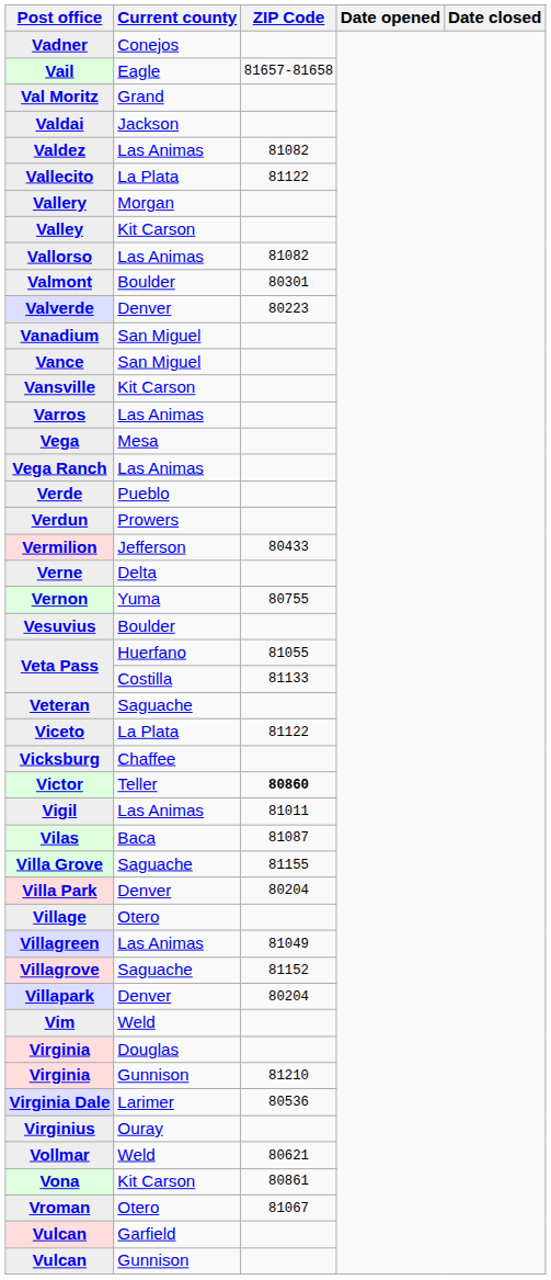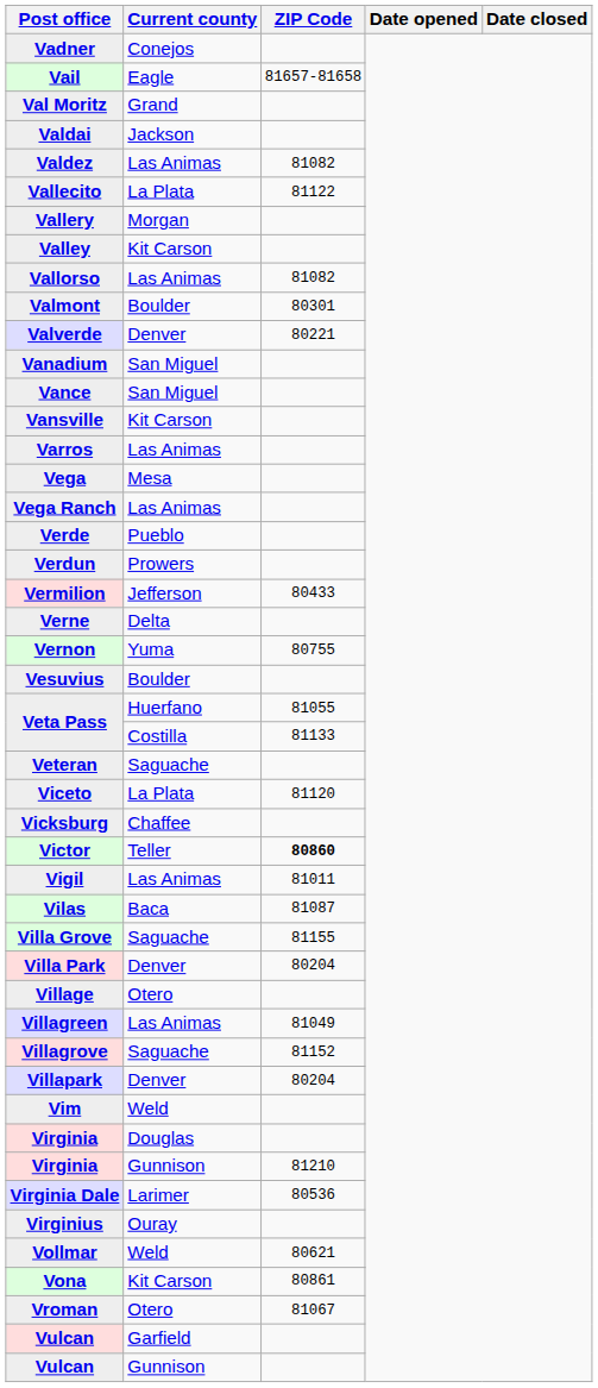Valverde | ZIP Code: 80223 -> 80221
Viceto | ZIP Code: 81122 -> 81120
